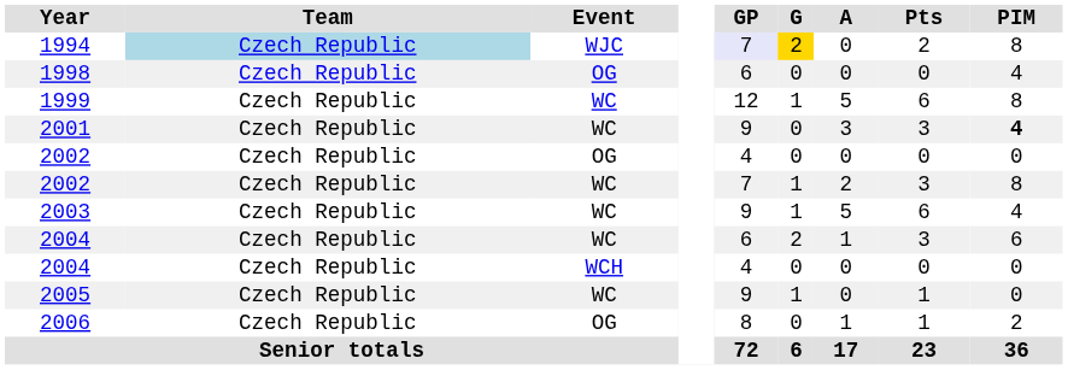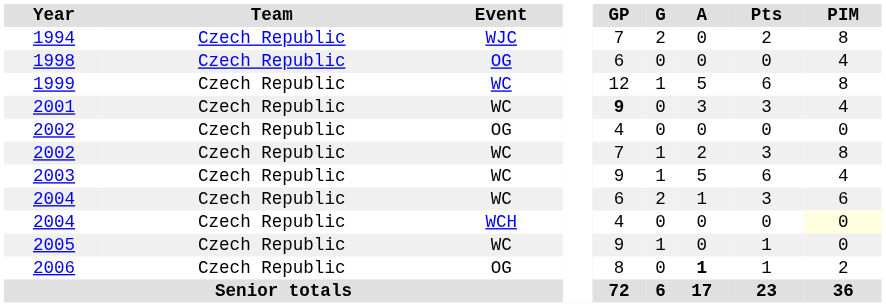1994 | Team: lightblue background -> no background
1994 | GP: lavender background -> no background
1994 | G: gold background -> no background
2001 | GP: normal -> bold
2001 | PIM: bold -> normal
2004 / WCH | PIM: no background -> lightyellow background
2006 | A: normal -> bold
